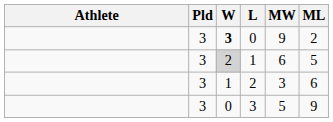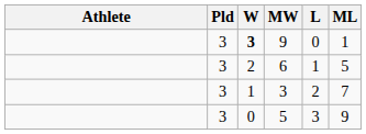columns swapped: L <-> MW
row 2 | ML: 2 -> 1
row 3 | W: lightgrey background -> no background
row 4 | ML: 6 -> 7
